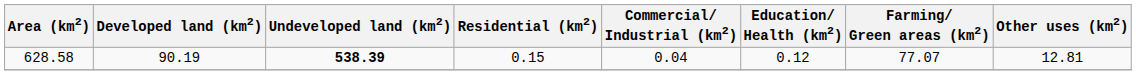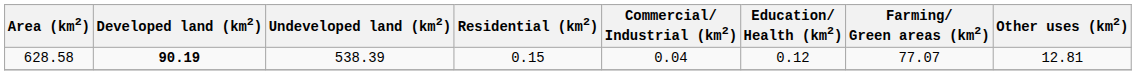628.58 | Developed land (km2): normal -> bold
628.58 | Undeveloped land (km2): bold -> normal
